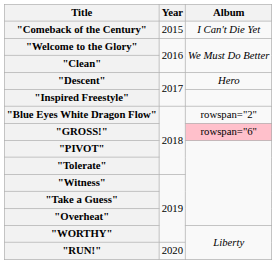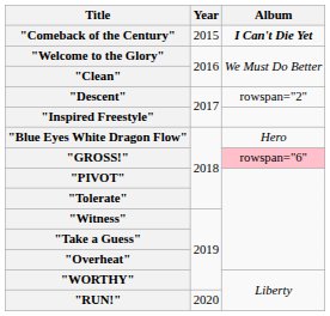"Comeback of the Century" | Album: normal -> bold
"Descent" | Album: Hero -> rowspan="2"
"Blue Eyes White Dragon Flow" | Album: rowspan="2" -> Hero
